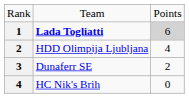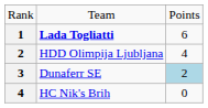Lada Togliatti | column 3: lightgrey background -> no background
Dunaferr SE | column 3: no background -> lightblue background
